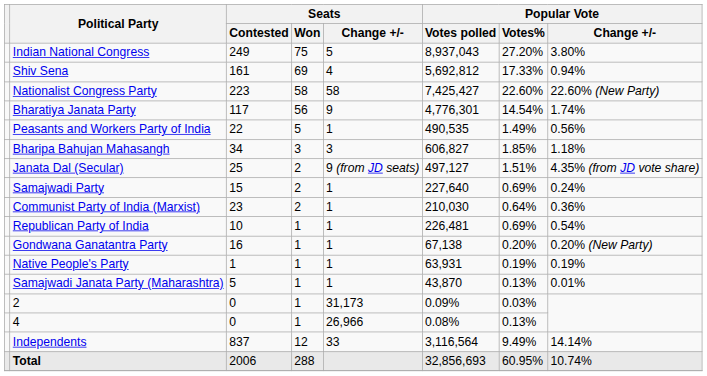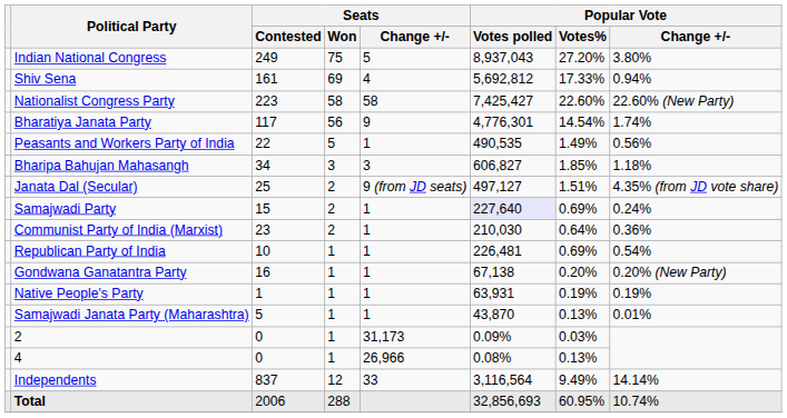Samajwadi Party | Popular Vote / Votes polled: no background -> lavender background
